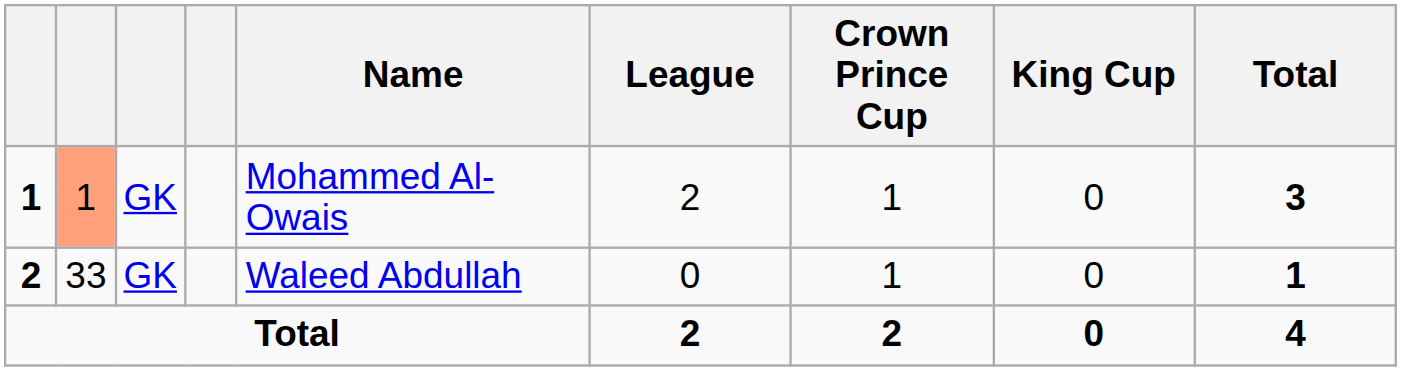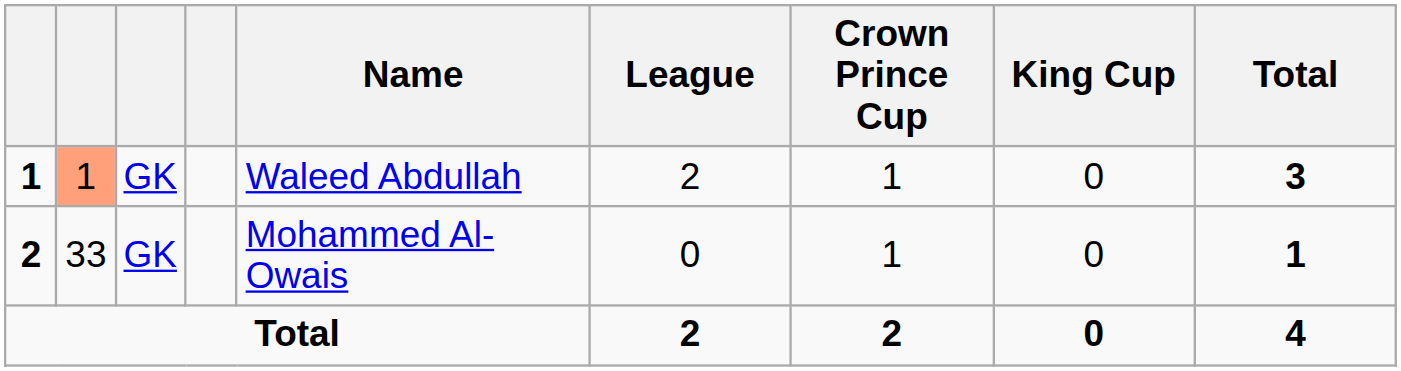row 2 | Name: Mohammed Al-Owais -> Waleed Abdullah
row 3 | Name: Waleed Abdullah -> Mohammed Al-Owais
